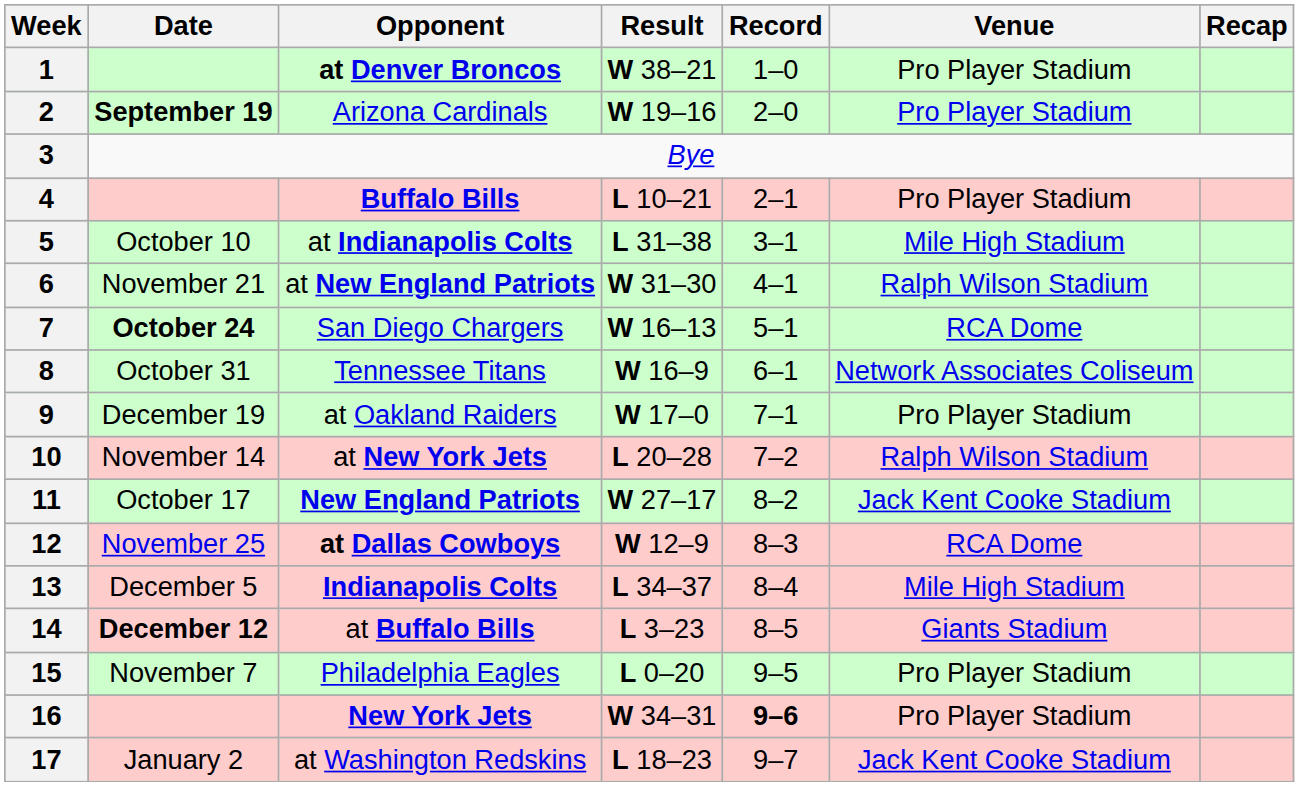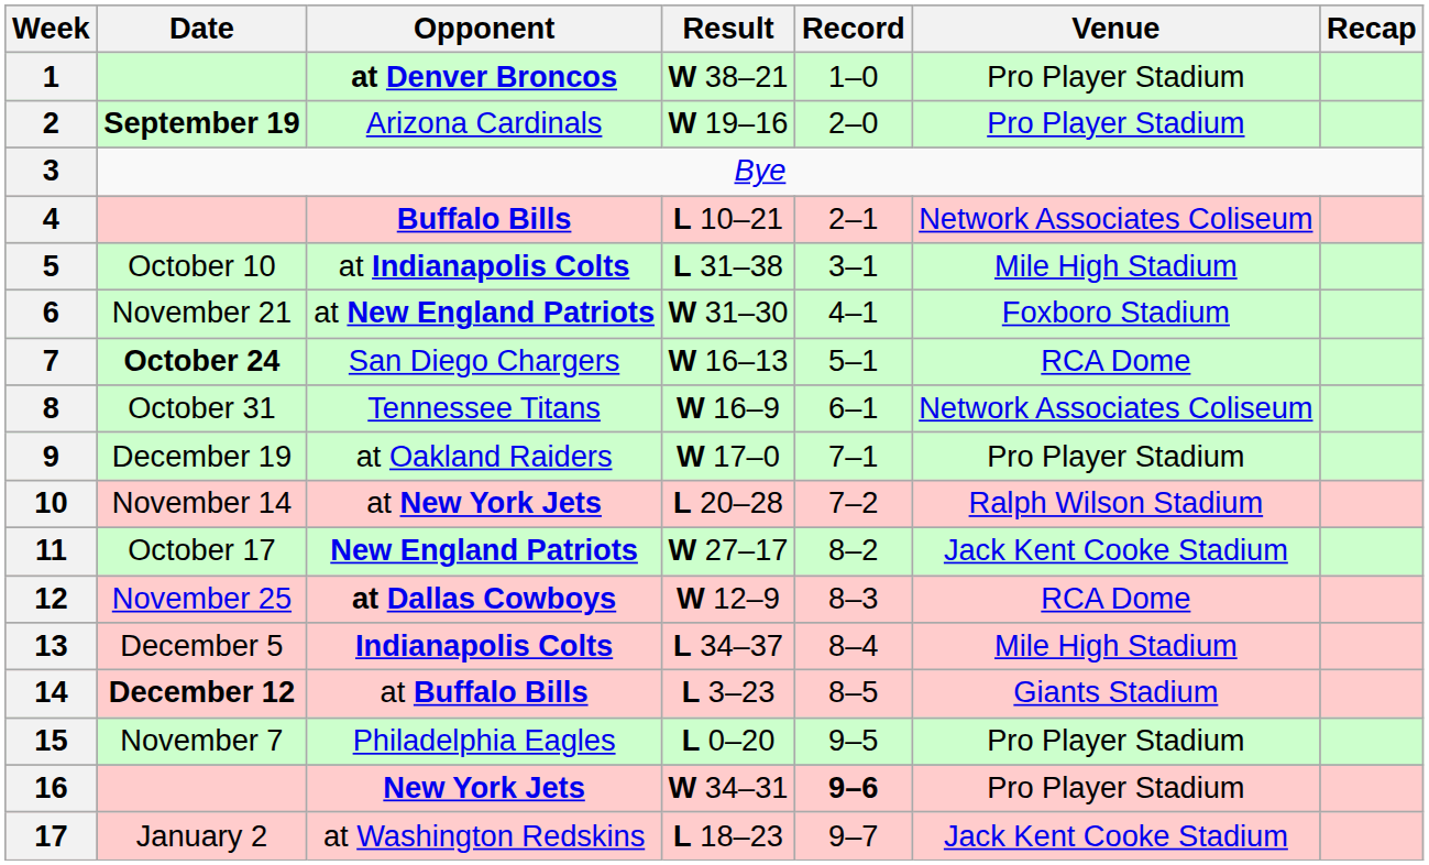4 | Venue: Pro Player Stadium -> Network Associates Coliseum
6 | Venue: Ralph Wilson Stadium -> Foxboro Stadium
